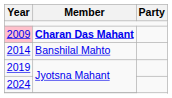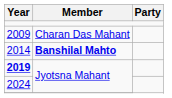2009 | Year: pink background -> no background
2009 | Member: bold -> normal
2014 | Member: normal -> bold
2019 | Year: normal -> bold
